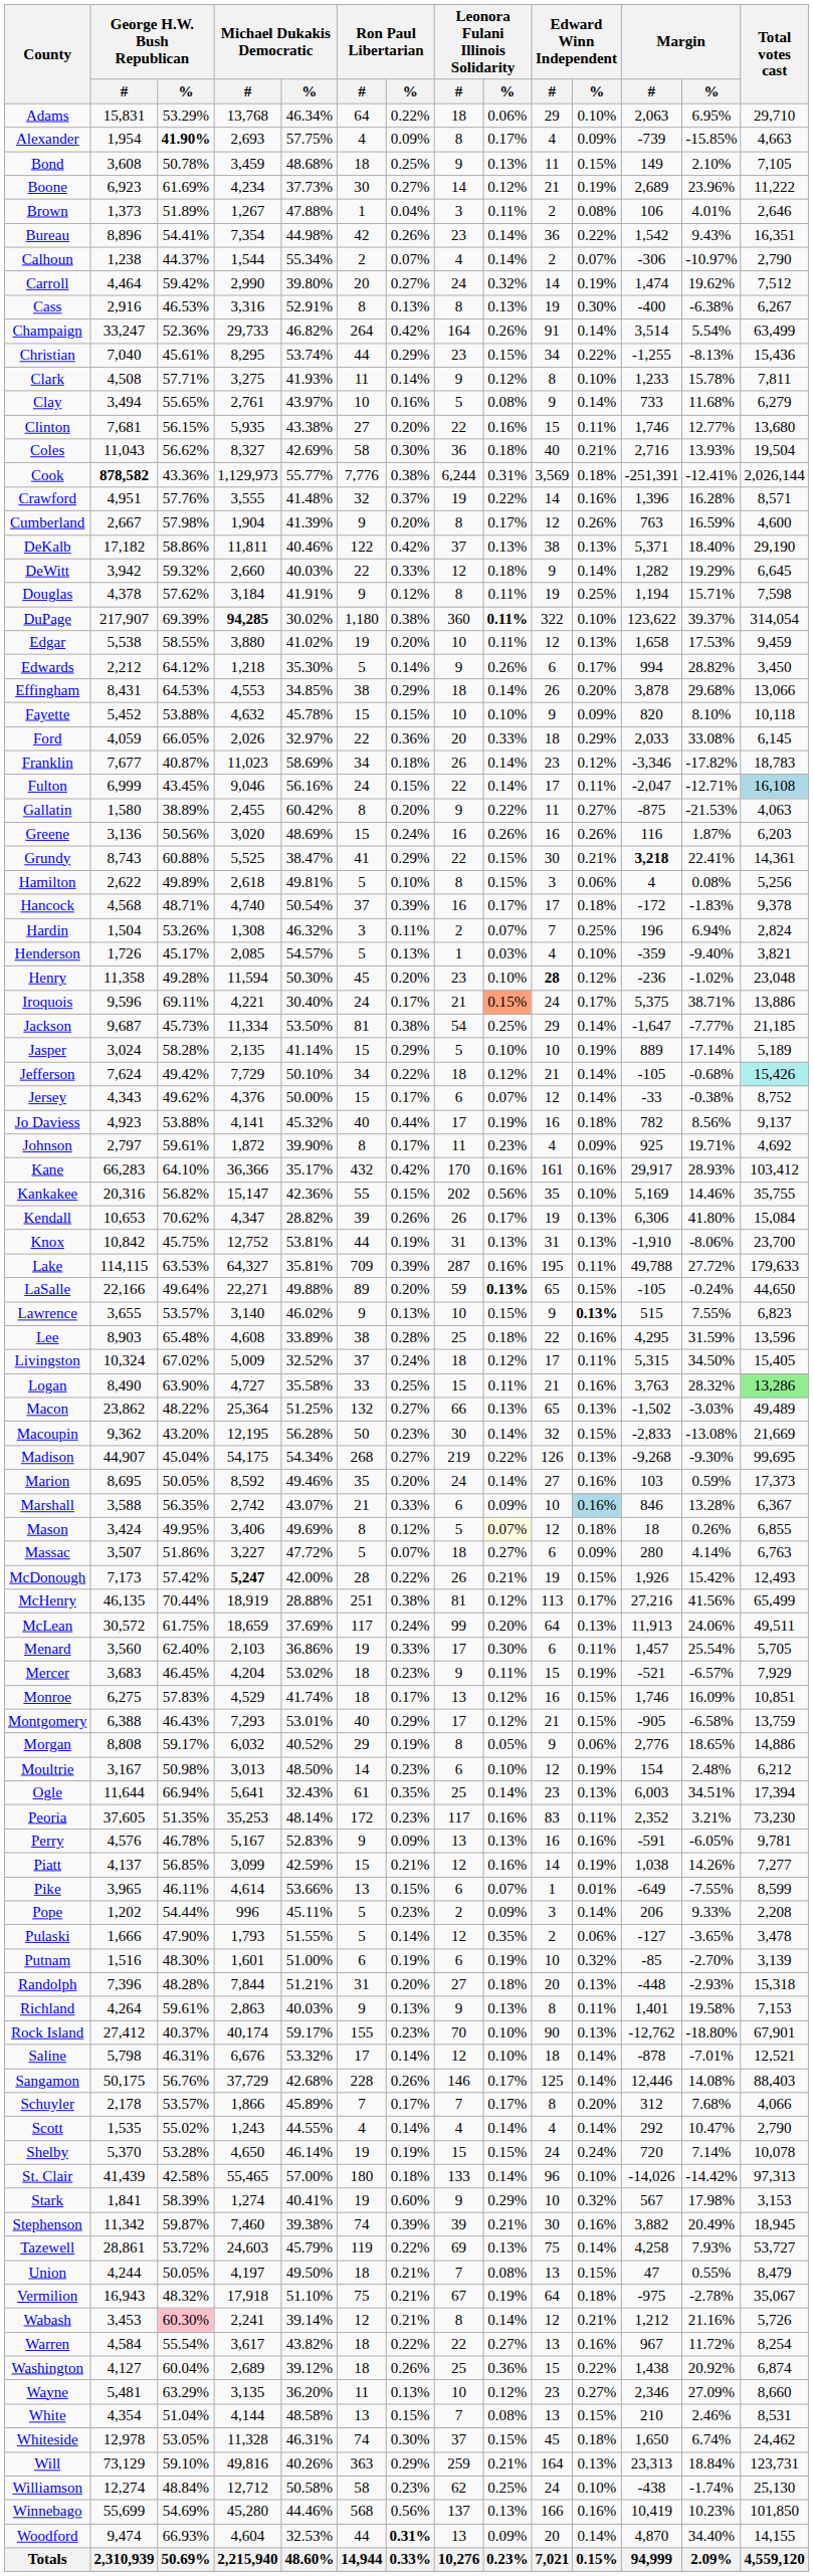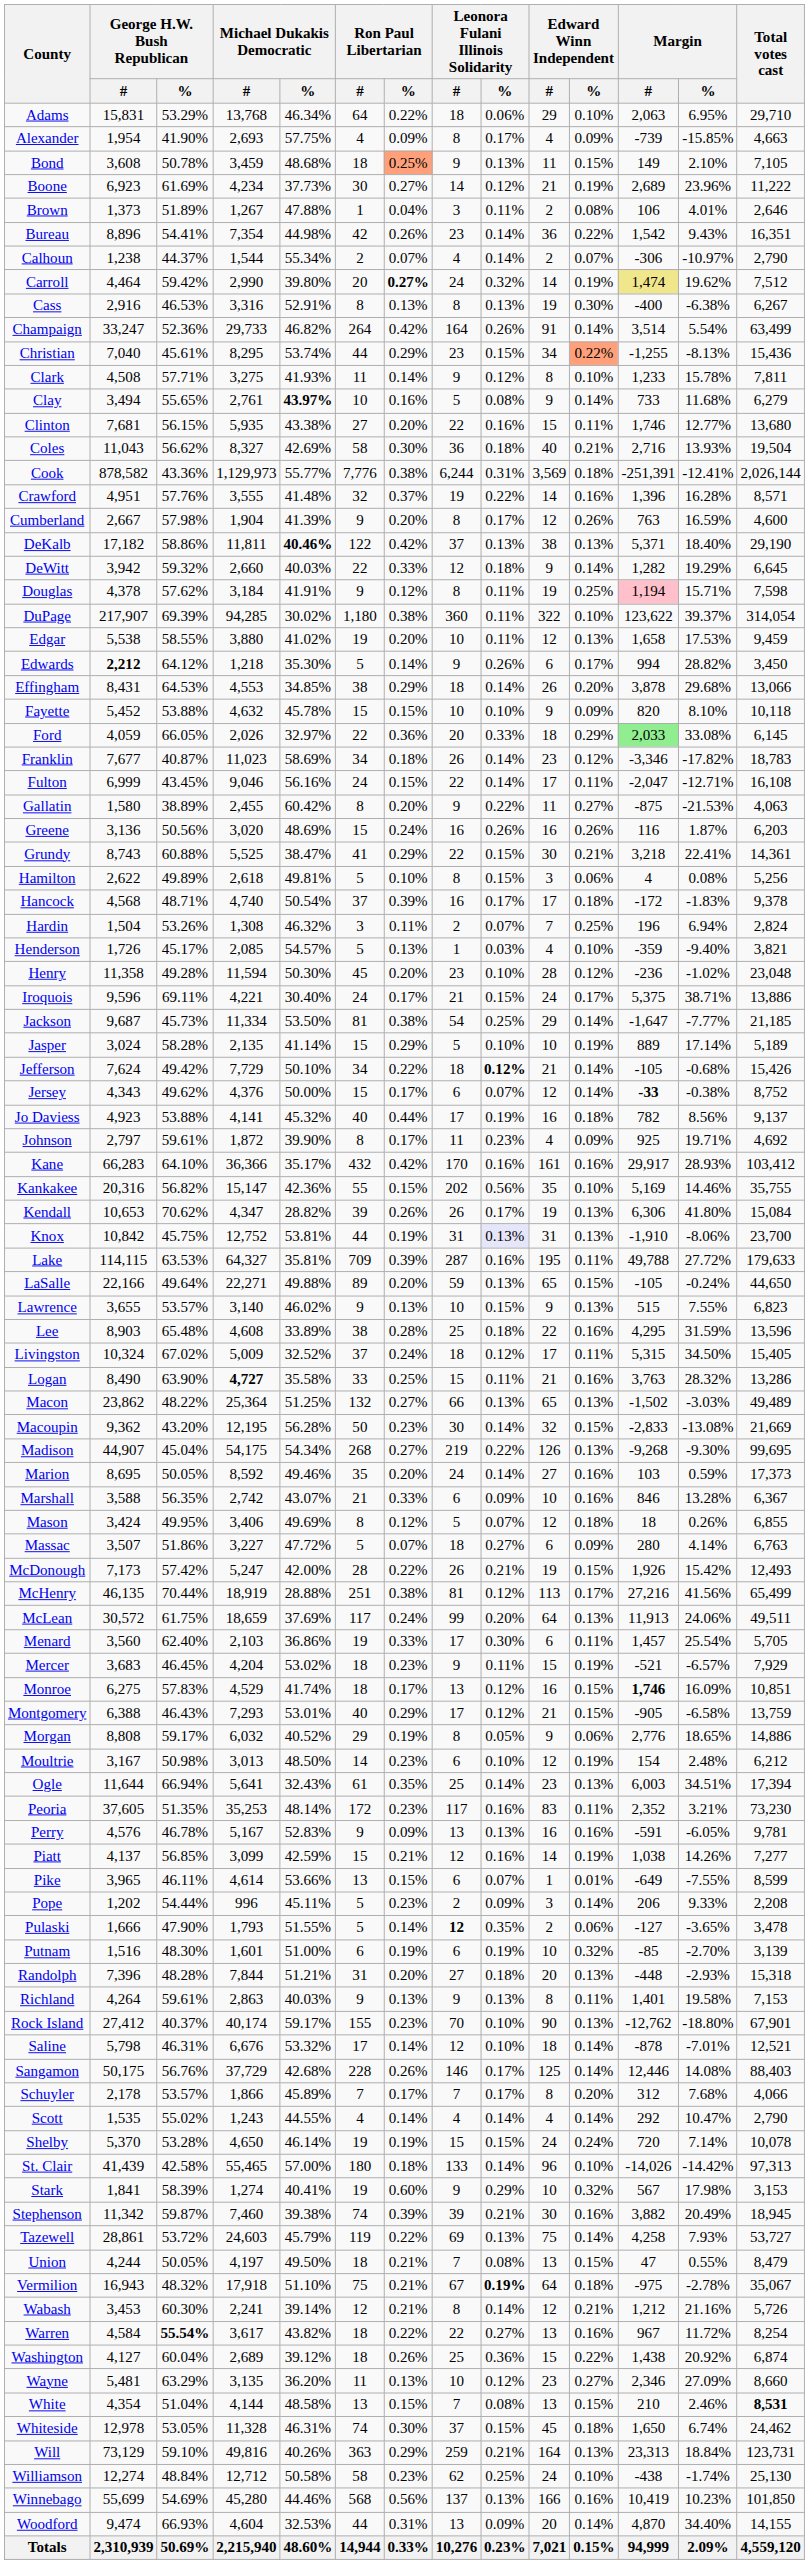Alexander | George H.W. Bush Republican / %: bold -> normal
Bond | Ron Paul Libertarian / %: no background -> lightsalmon background
Carroll | Ron Paul Libertarian / %: normal -> bold
Carroll | Margin / #: no background -> khaki background
Christian | Edward Winn Independent / %: no background -> lightsalmon background
Clay | Michael Dukakis Democratic / %: normal -> bold
Cook | George H.W. Bush Republican / #: bold -> normal
DeKalb | Michael Dukakis Democratic / %: normal -> bold
Douglas | Margin / #: no background -> pink background
DuPage | Michael Dukakis Democratic / #: bold -> normal
DuPage | Leonora Fulani Illinois Solidarity / %: bold -> normal
Edwards | George H.W. Bush Republican / #: normal -> bold
Ford | Margin / #: no background -> lightgreen background
Fulton | Total votes cast: lightblue background -> no background
Grundy | Margin / #: bold -> normal
Henry | Edward Winn Independent / #: bold -> normal
Iroquois | Leonora Fulani Illinois Solidarity / %: lightsalmon background -> no background
Jefferson | Leonora Fulani Illinois Solidarity / %: normal -> bold
Jefferson | Total votes cast: paleturquoise background -> no background
Jersey | Margin / #: normal -> bold
Knox | Leonora Fulani Illinois Solidarity / %: no background -> lavender background
LaSalle | Leonora Fulani Illinois Solidarity / %: bold -> normal
Lawrence | Edward Winn Independent / %: bold -> normal
Logan | Michael Dukakis Democratic / #: normal -> bold
Logan | Total votes cast: lightgreen background -> no background
Marshall | Edward Winn Independent / %: lightblue background -> no background
Mason | Leonora Fulani Illinois Solidarity / %: lightyellow background -> no background
McDonough | Michael Dukakis Democratic / #: bold -> normal
Monroe | Margin / #: normal -> bold
Pulaski | Leonora Fulani Illinois Solidarity / #: normal -> bold
Vermilion | Leonora Fulani Illinois Solidarity / %: normal -> bold
Wabash | George H.W. Bush Republican / %: pink background -> no background
Warren | George H.W. Bush Republican / %: normal -> bold
White | Total votes cast: normal -> bold
Woodford | Ron Paul Libertarian / %: bold -> normal
